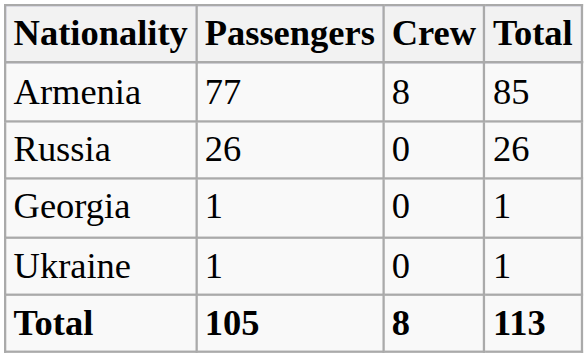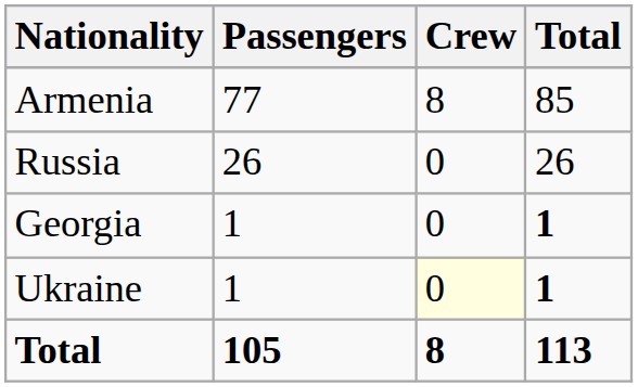Georgia | Total: normal -> bold
Ukraine | Crew: no background -> lightyellow background
Ukraine | Total: normal -> bold
